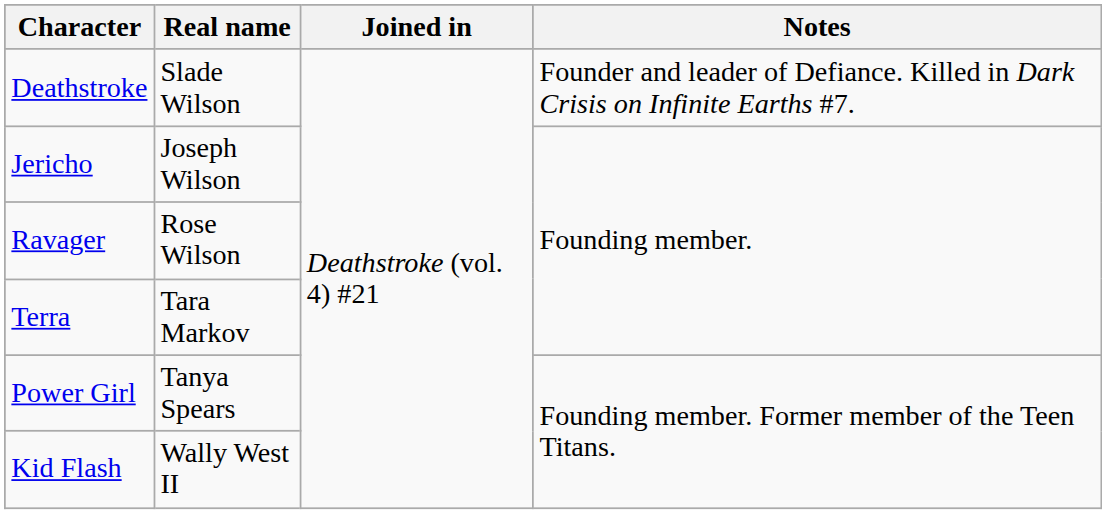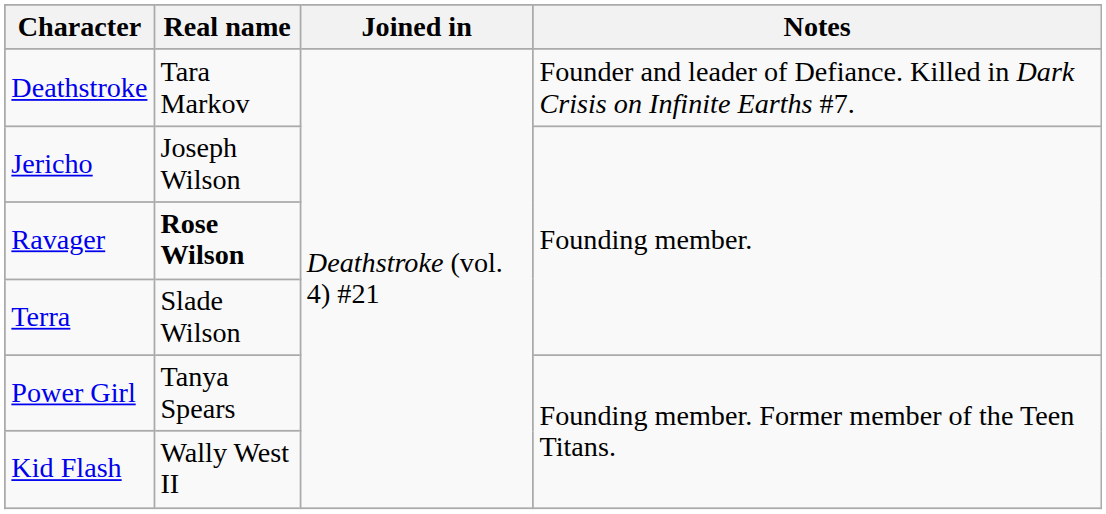Deathstroke | Real name: Slade Wilson -> Tara Markov
Ravager | Real name: normal -> bold
Terra | Real name: Tara Markov -> Slade Wilson
